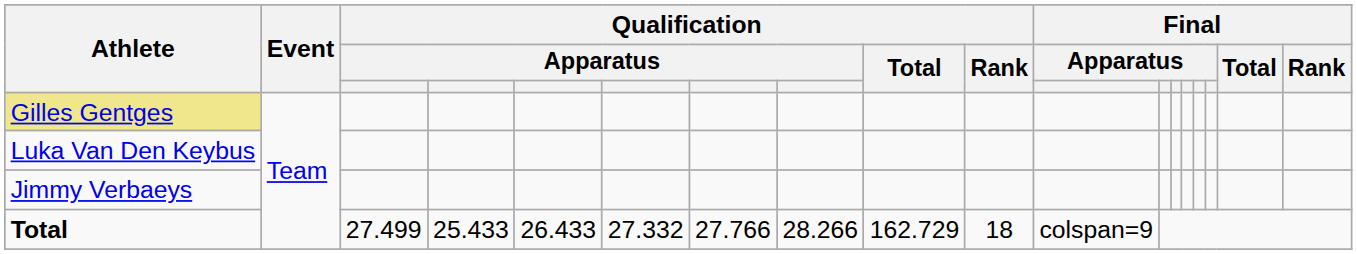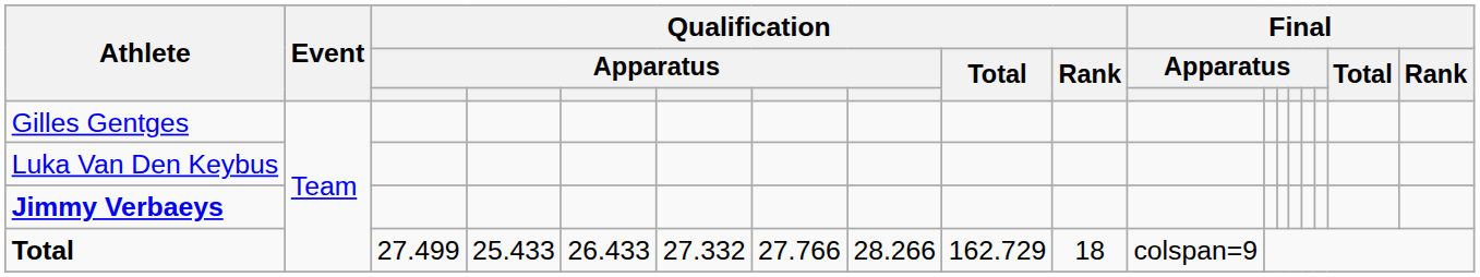Gilles Gentges | Athlete: khaki background -> no background
Jimmy Verbaeys | Athlete: normal -> bold
